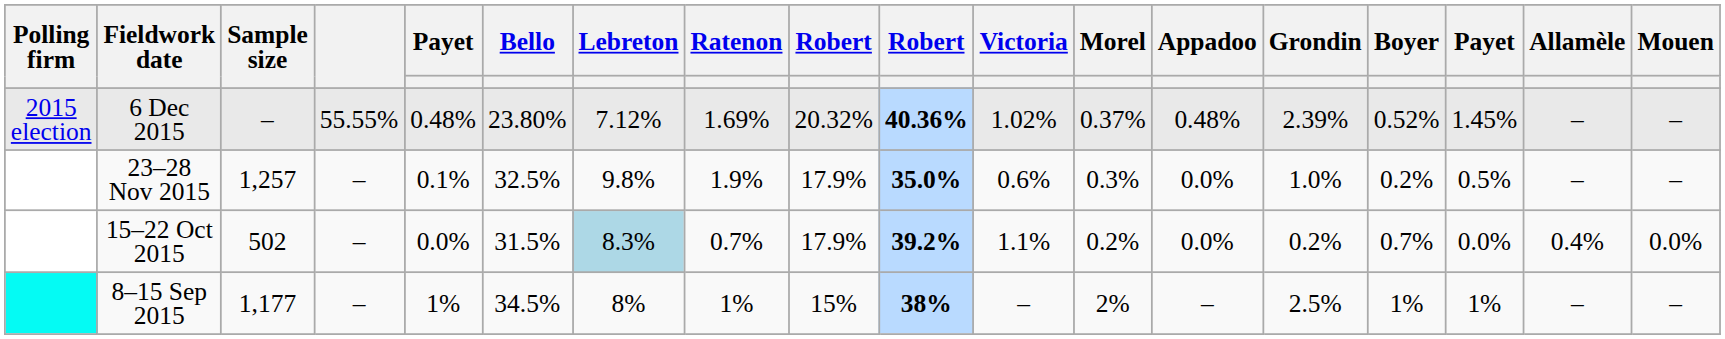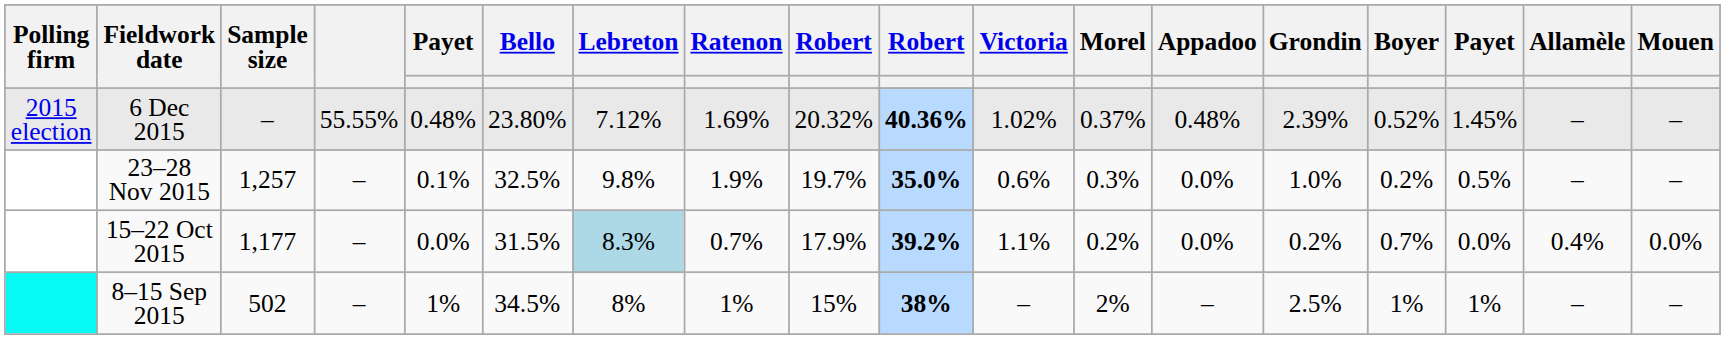23–28 Nov 2015 | column 9: 17.9% -> 19.7%
15–22 Oct 2015 | Sample size: 502 -> 1,177
8–15 Sep 2015 | Sample size: 1,177 -> 502
